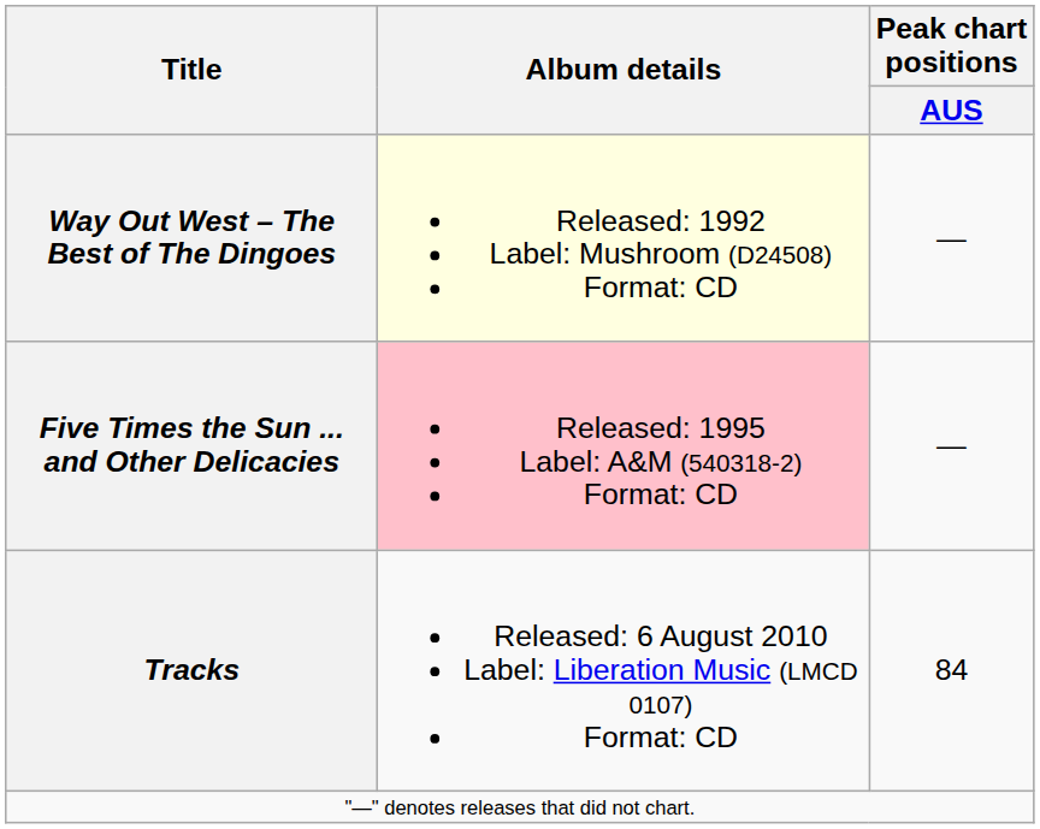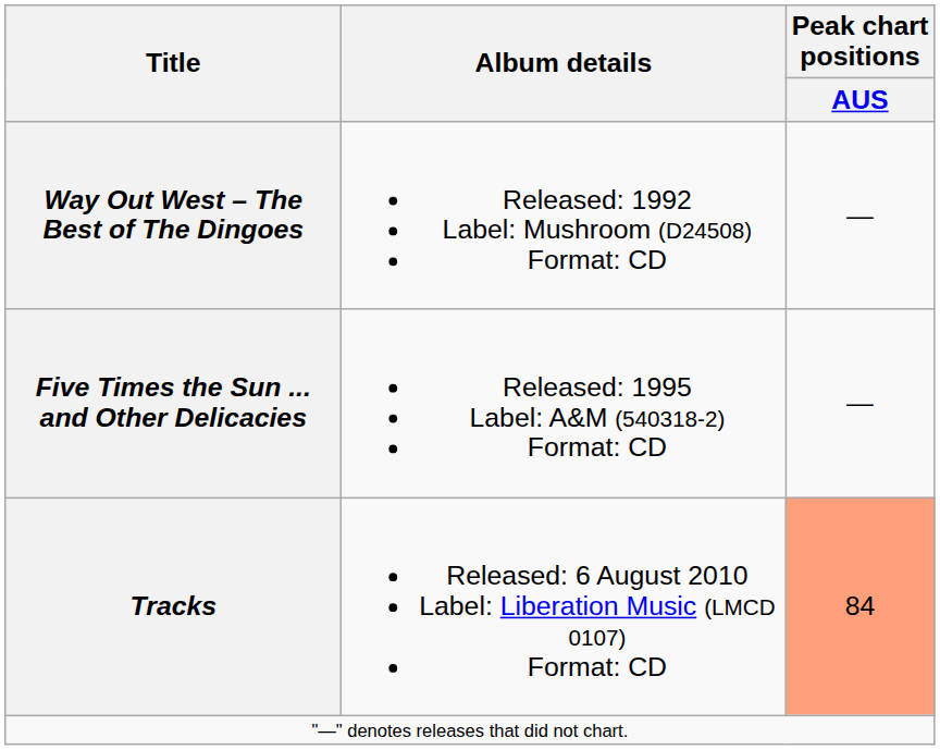Way Out West – The Best of The Dingoes | Album details: lightyellow background -> no background
Five Times the Sun ... and Other Delicacies | Album details: pink background -> no background
Tracks | Peak chart positions / AUS: no background -> lightsalmon background
